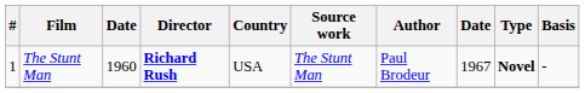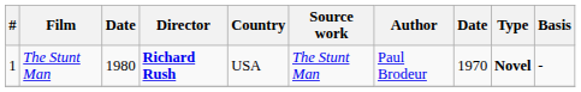row 2 | column 3: 1960 -> 1980
row 2 | column 8: 1967 -> 1970
